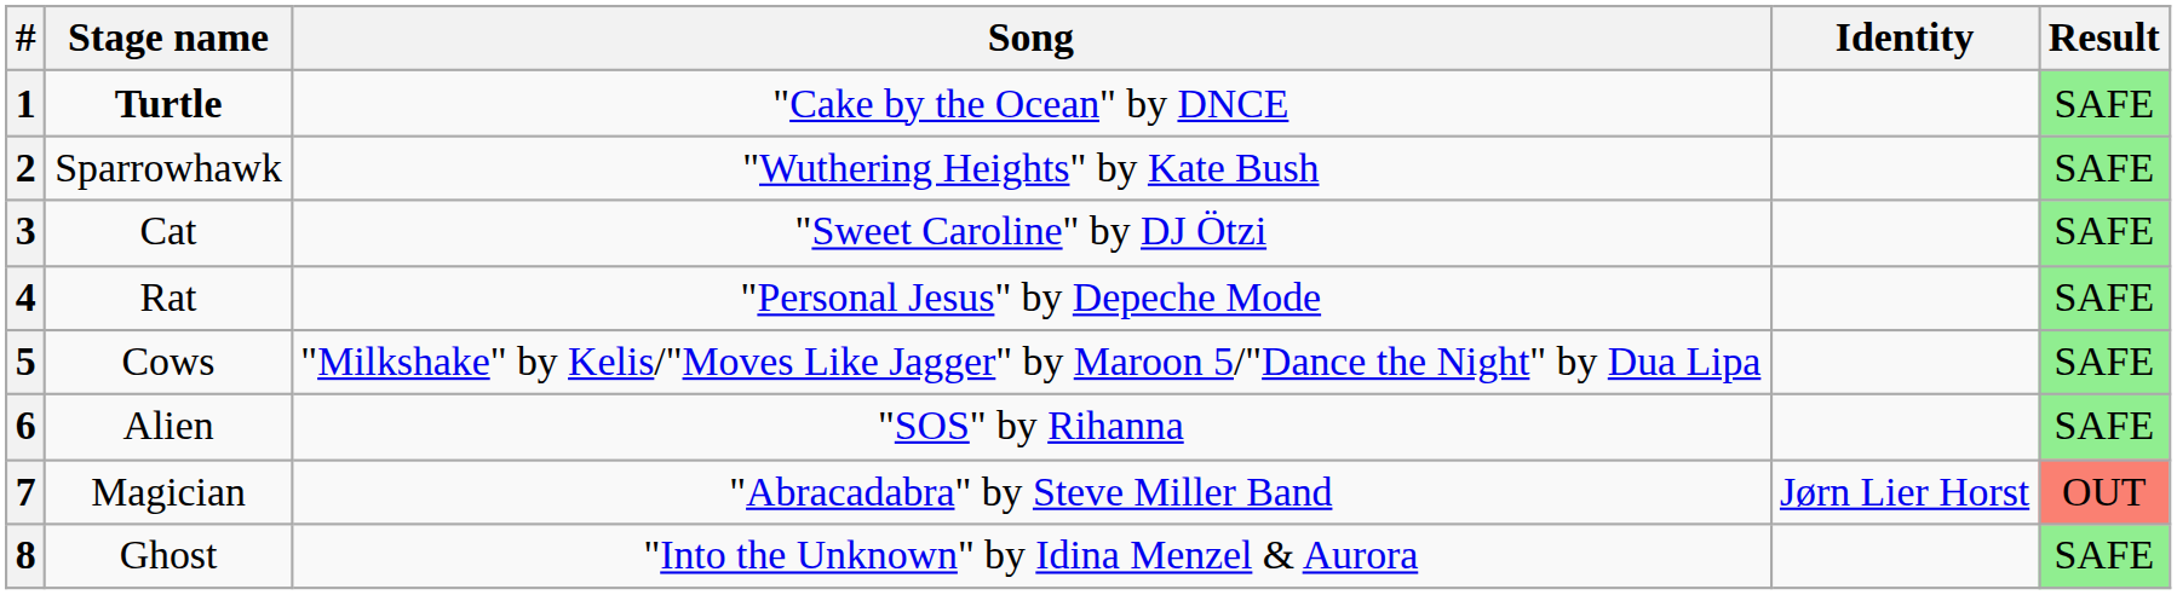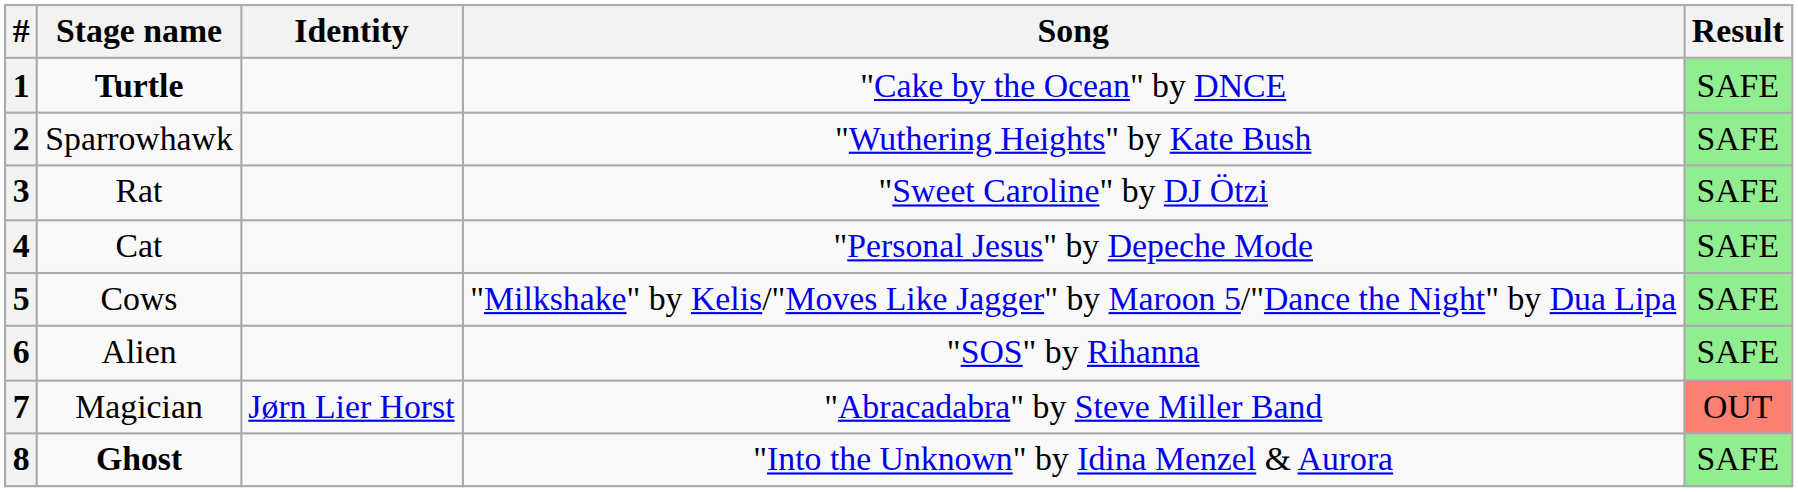columns swapped: Song <-> Identity
3 | Stage name: Cat -> Rat
4 | Stage name: Rat -> Cat
8 | Stage name: normal -> bold
